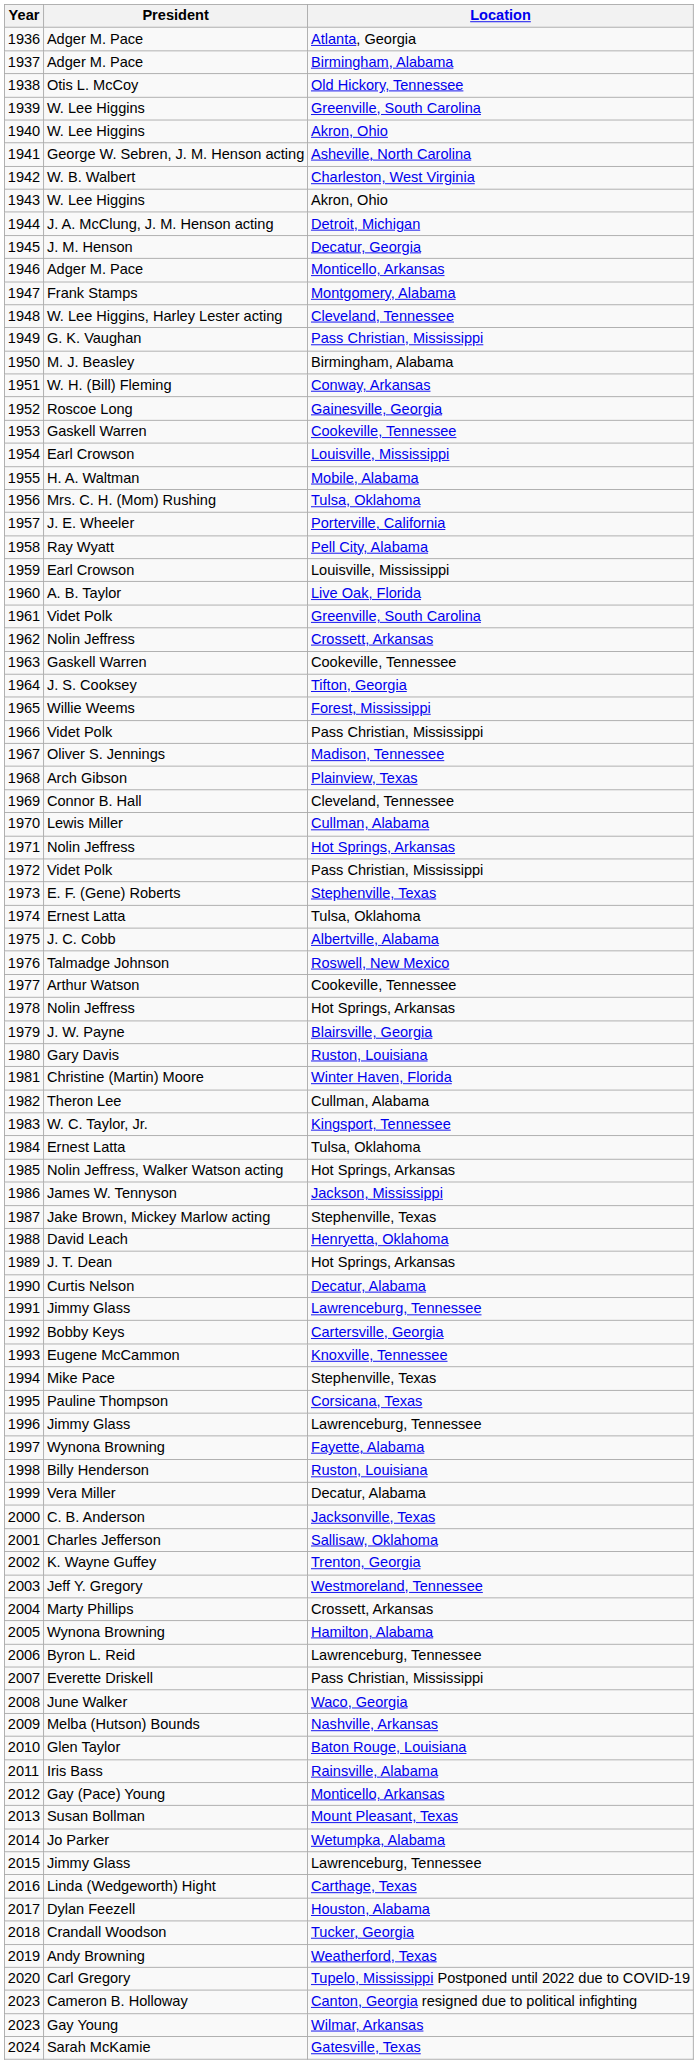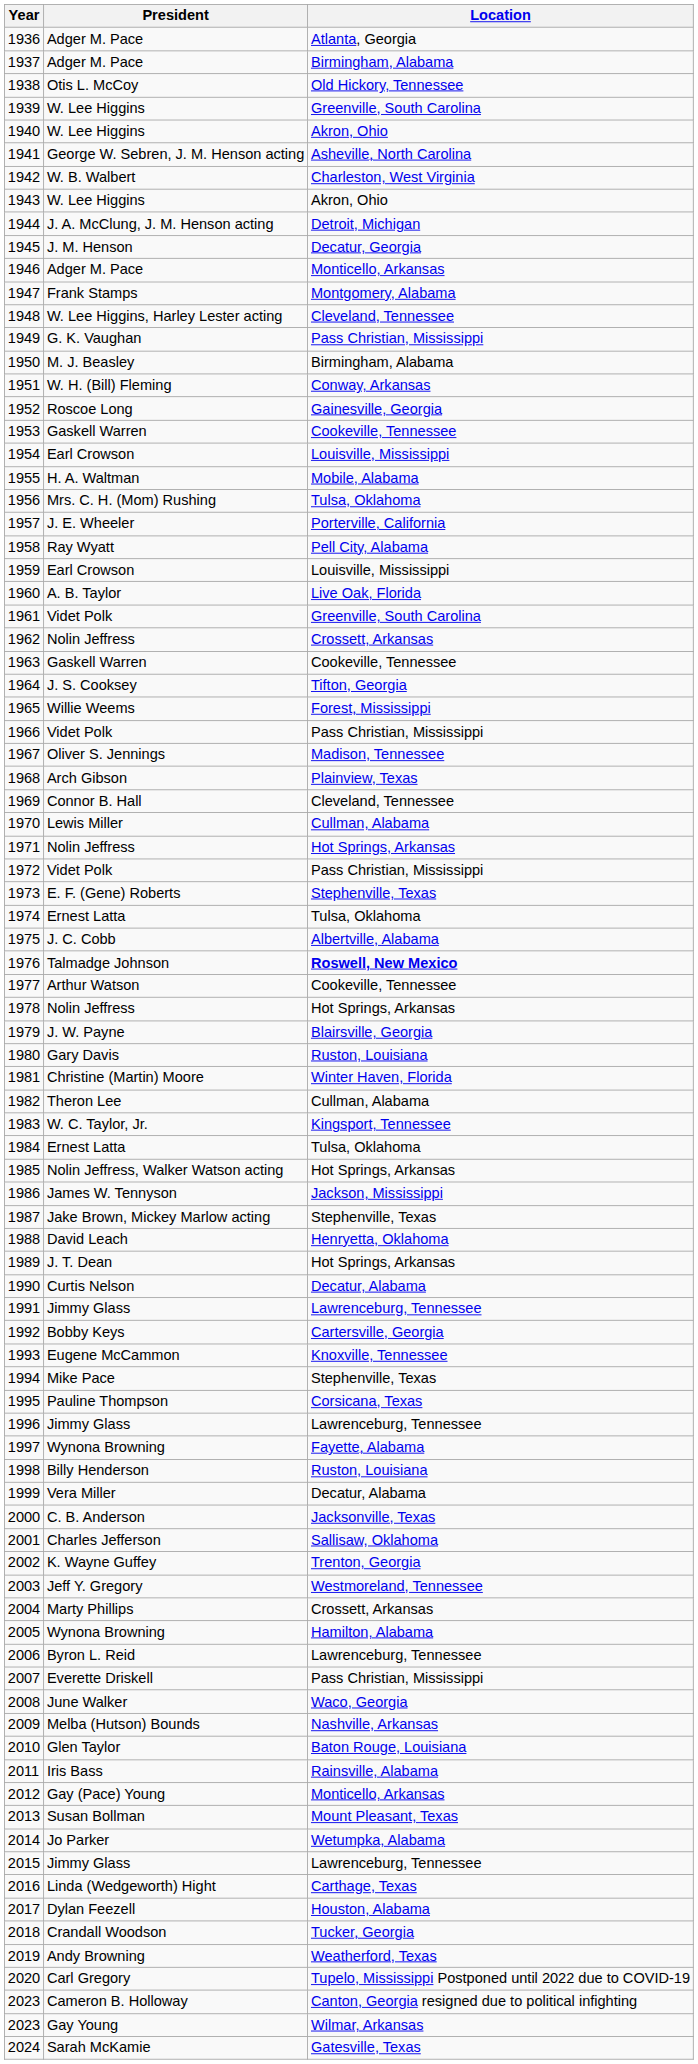1976 | Location: normal -> bold
